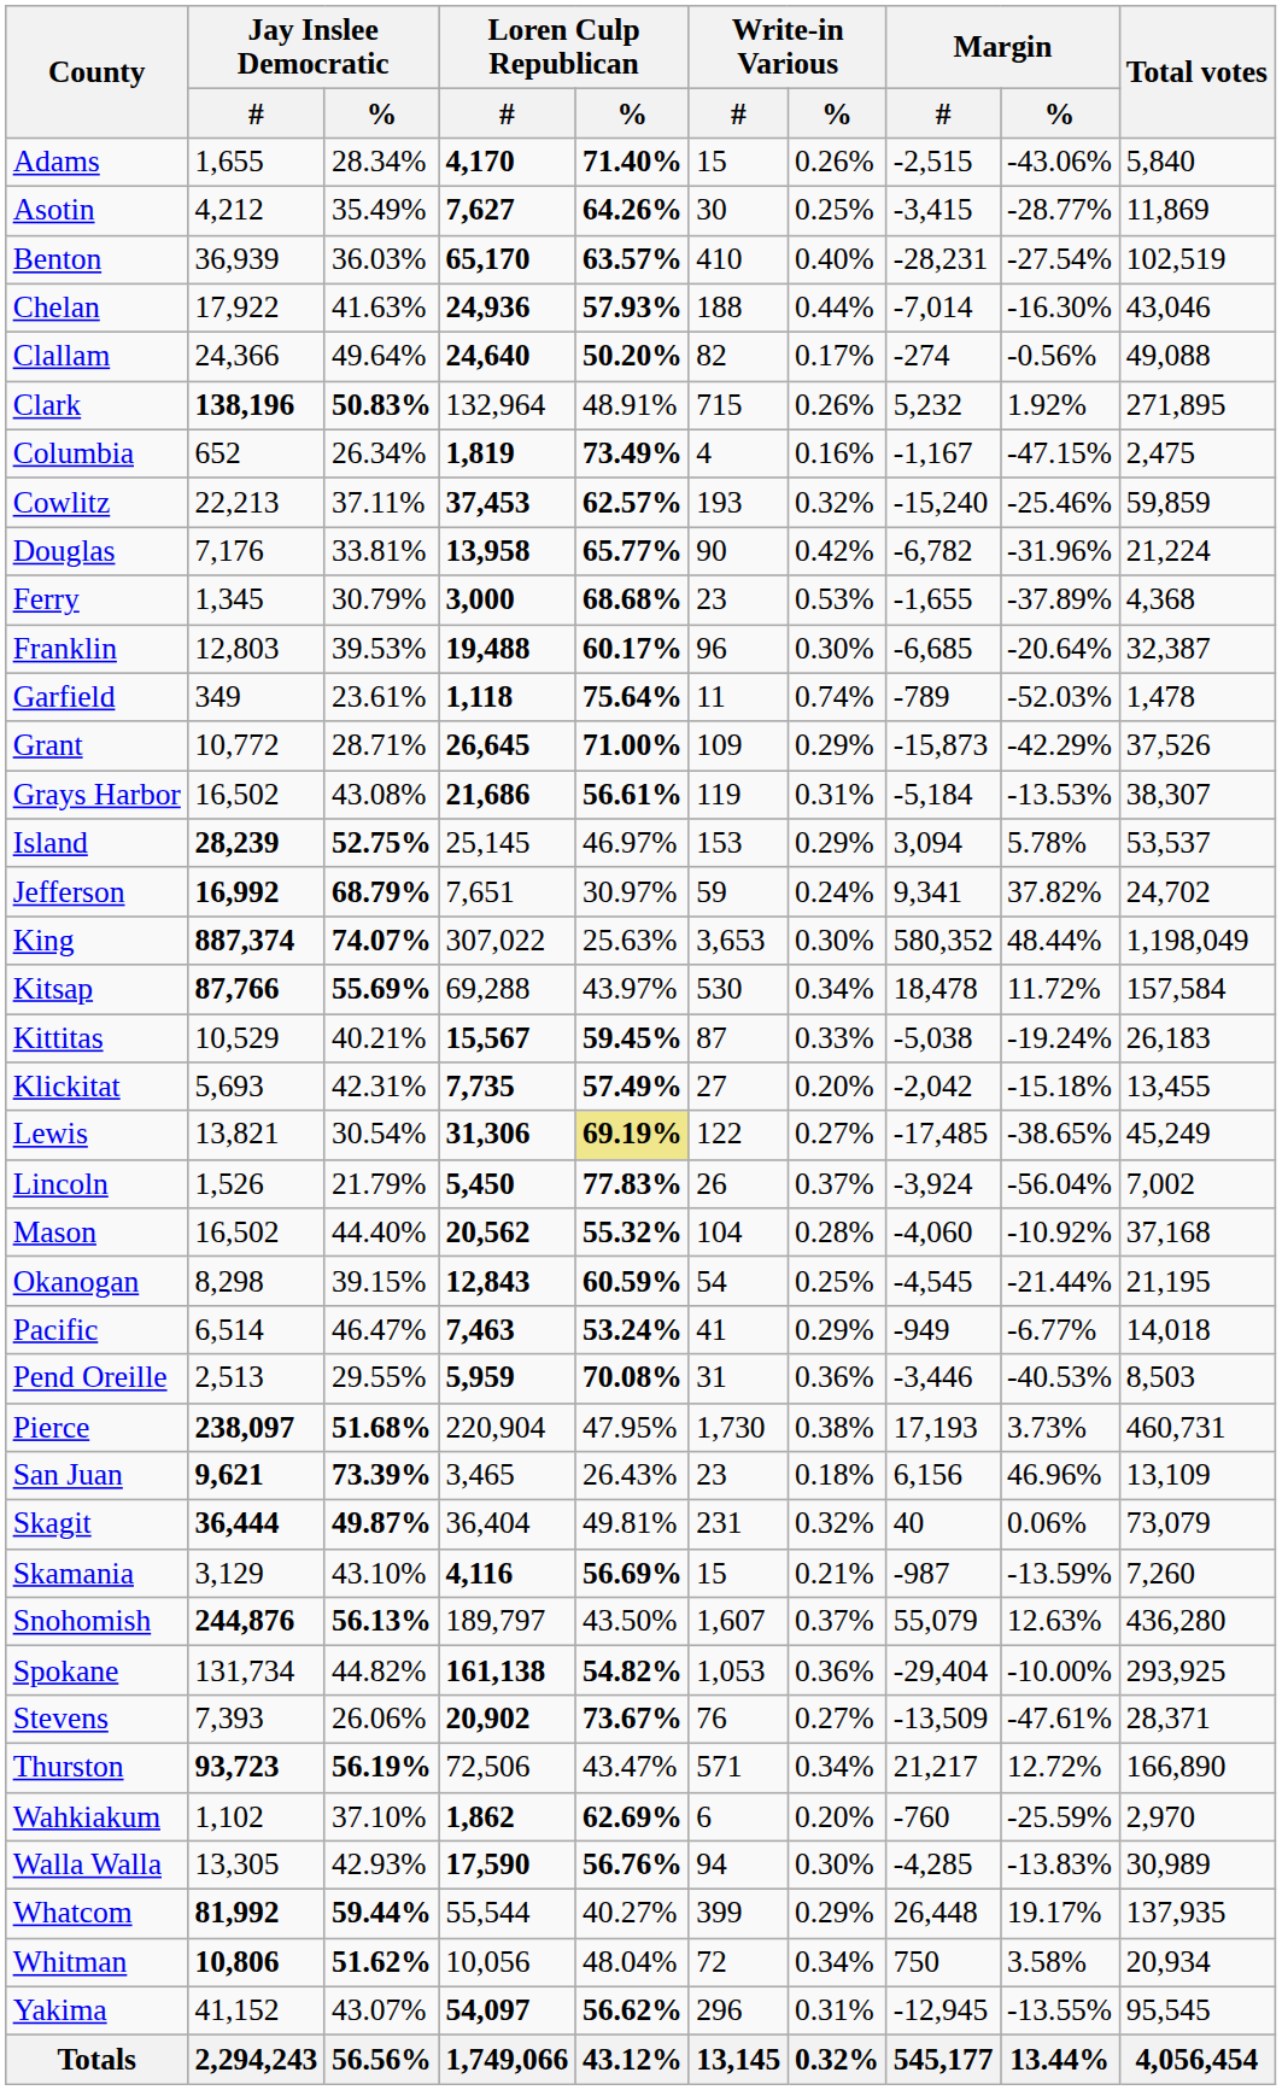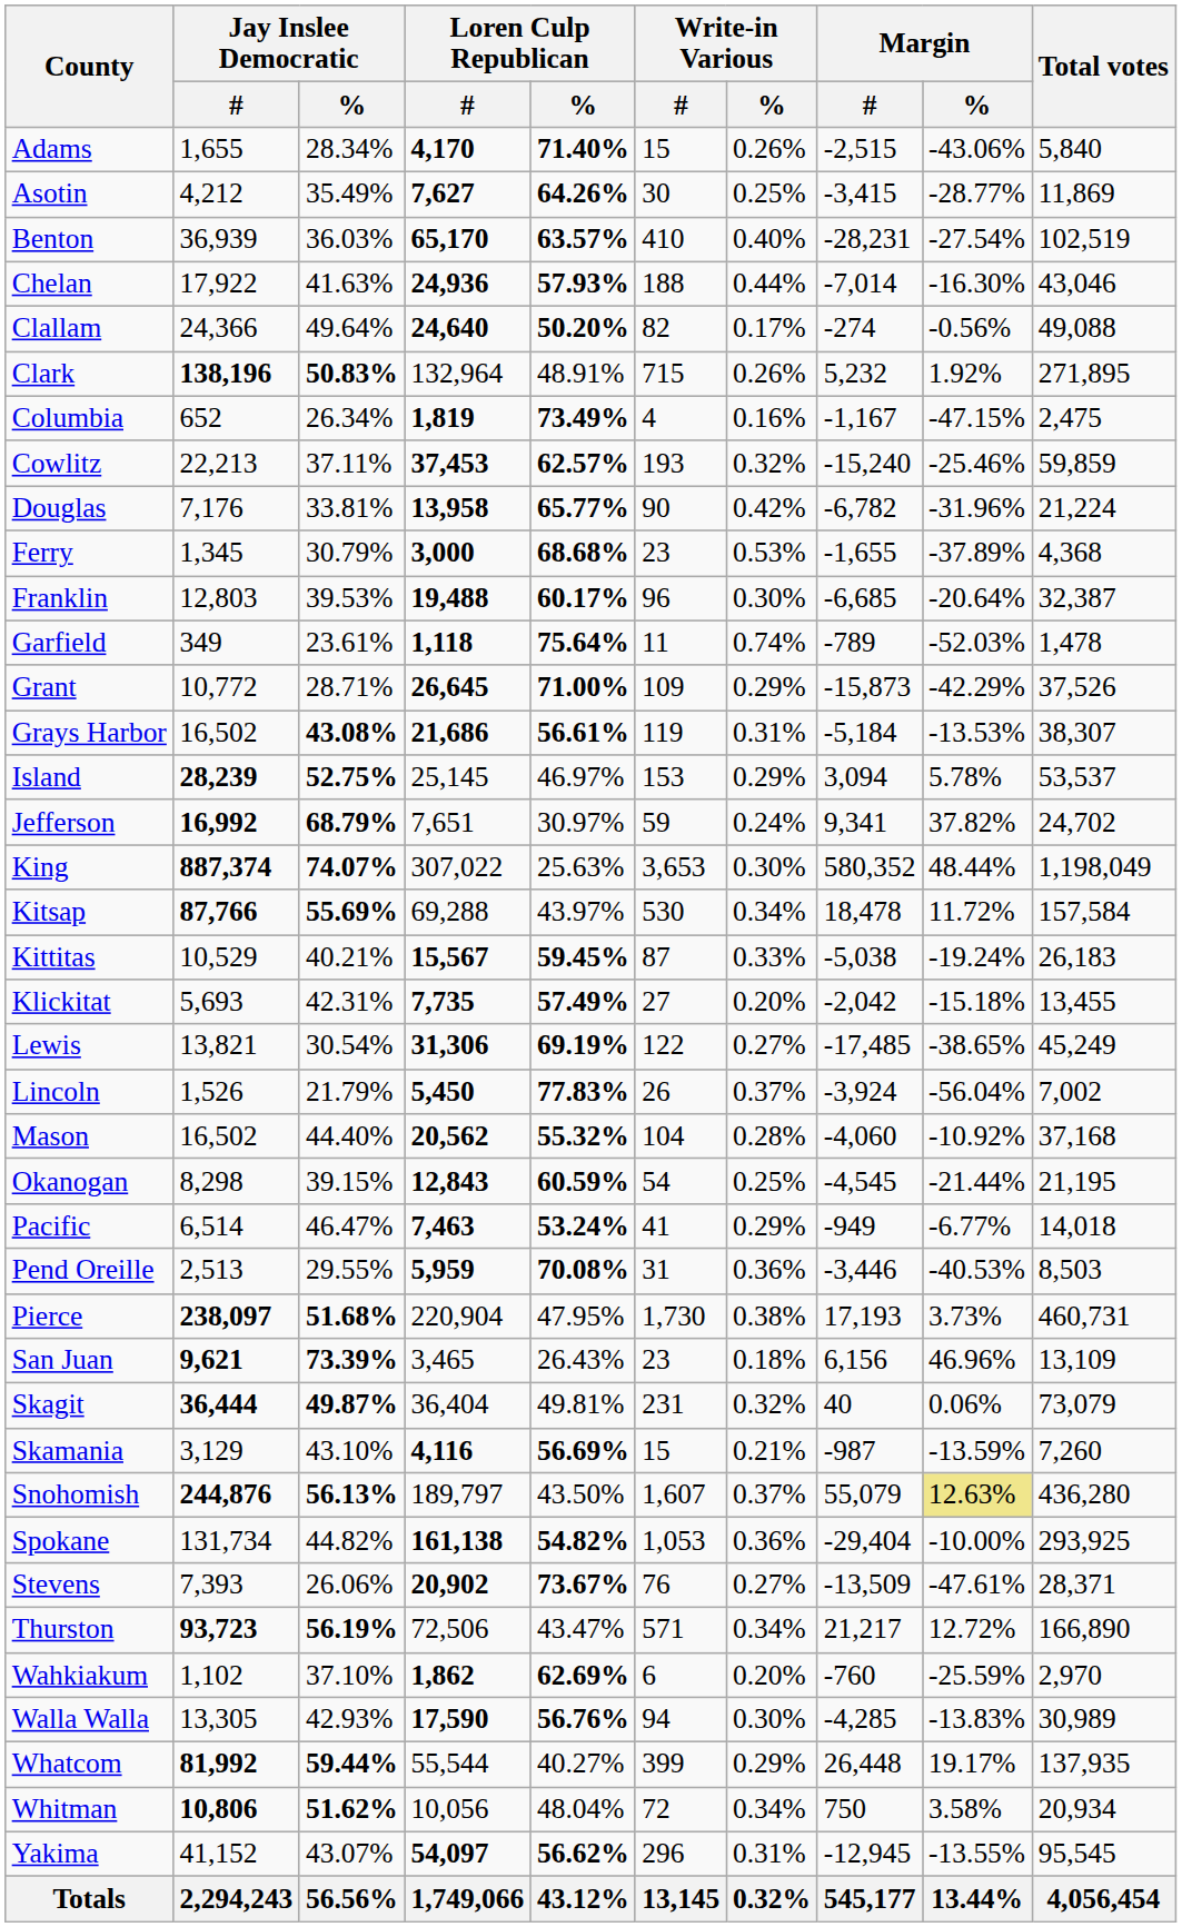Grays Harbor | Jay Inslee Democratic / %: normal -> bold
Lewis | Loren Culp Republican / %: khaki background -> no background
Snohomish | Margin / %: no background -> khaki background
